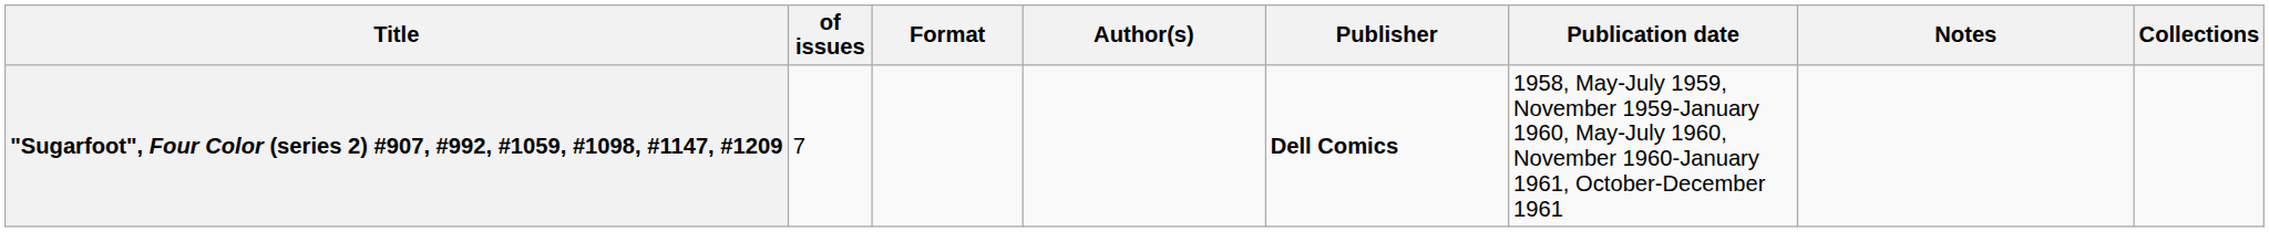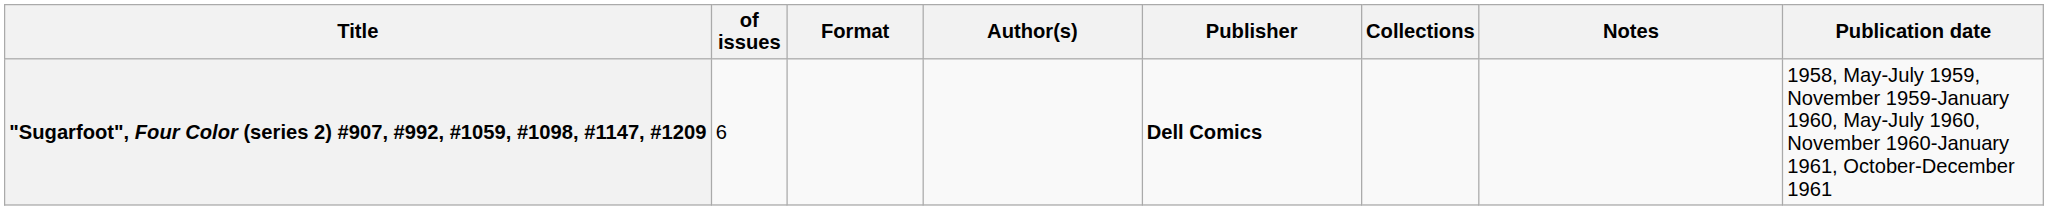columns swapped: Publication date <-> Collections
row 2 | of issues: 7 -> 6
